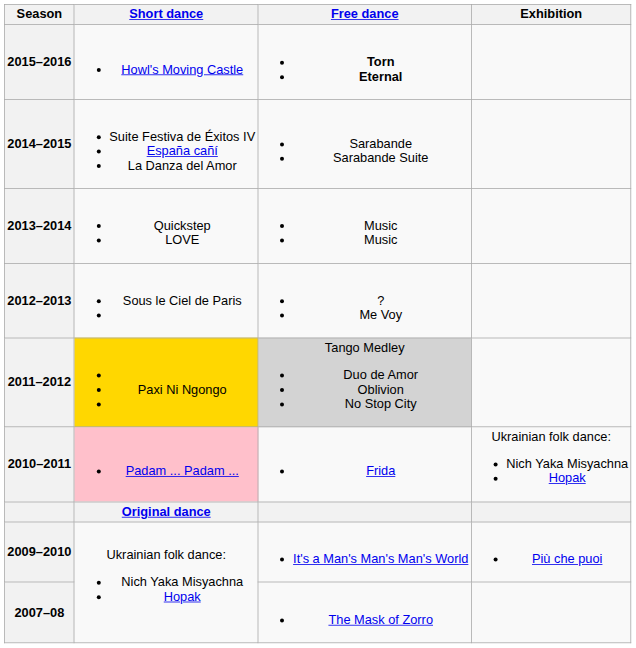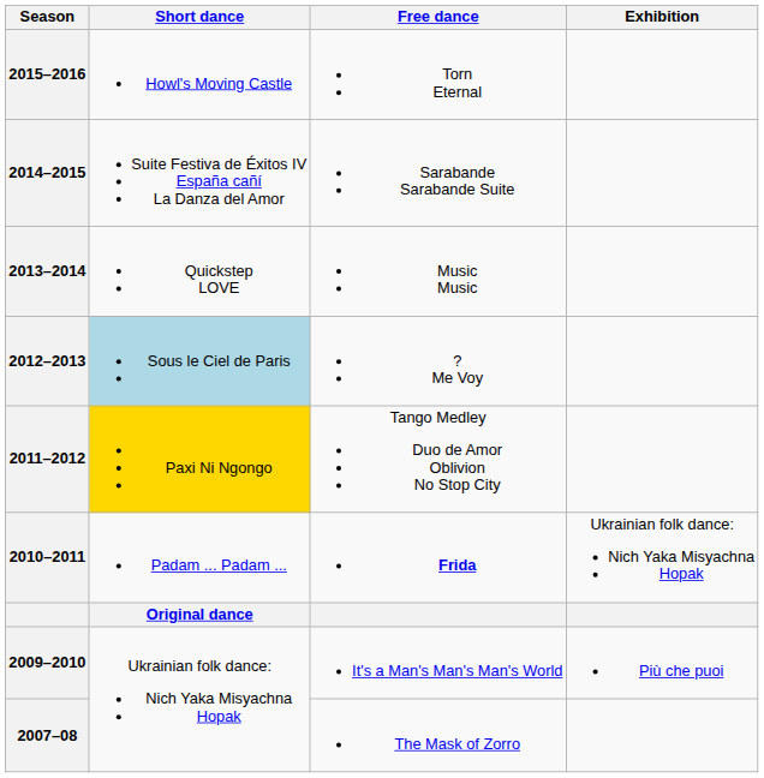2015–2016 | Free dance: bold -> normal
2012–2013 | Short dance: no background -> lightblue background
2011–2012 | Free dance: lightgrey background -> no background
2010–2011 | Short dance: pink background -> no background
2010–2011 | Free dance: normal -> bold
